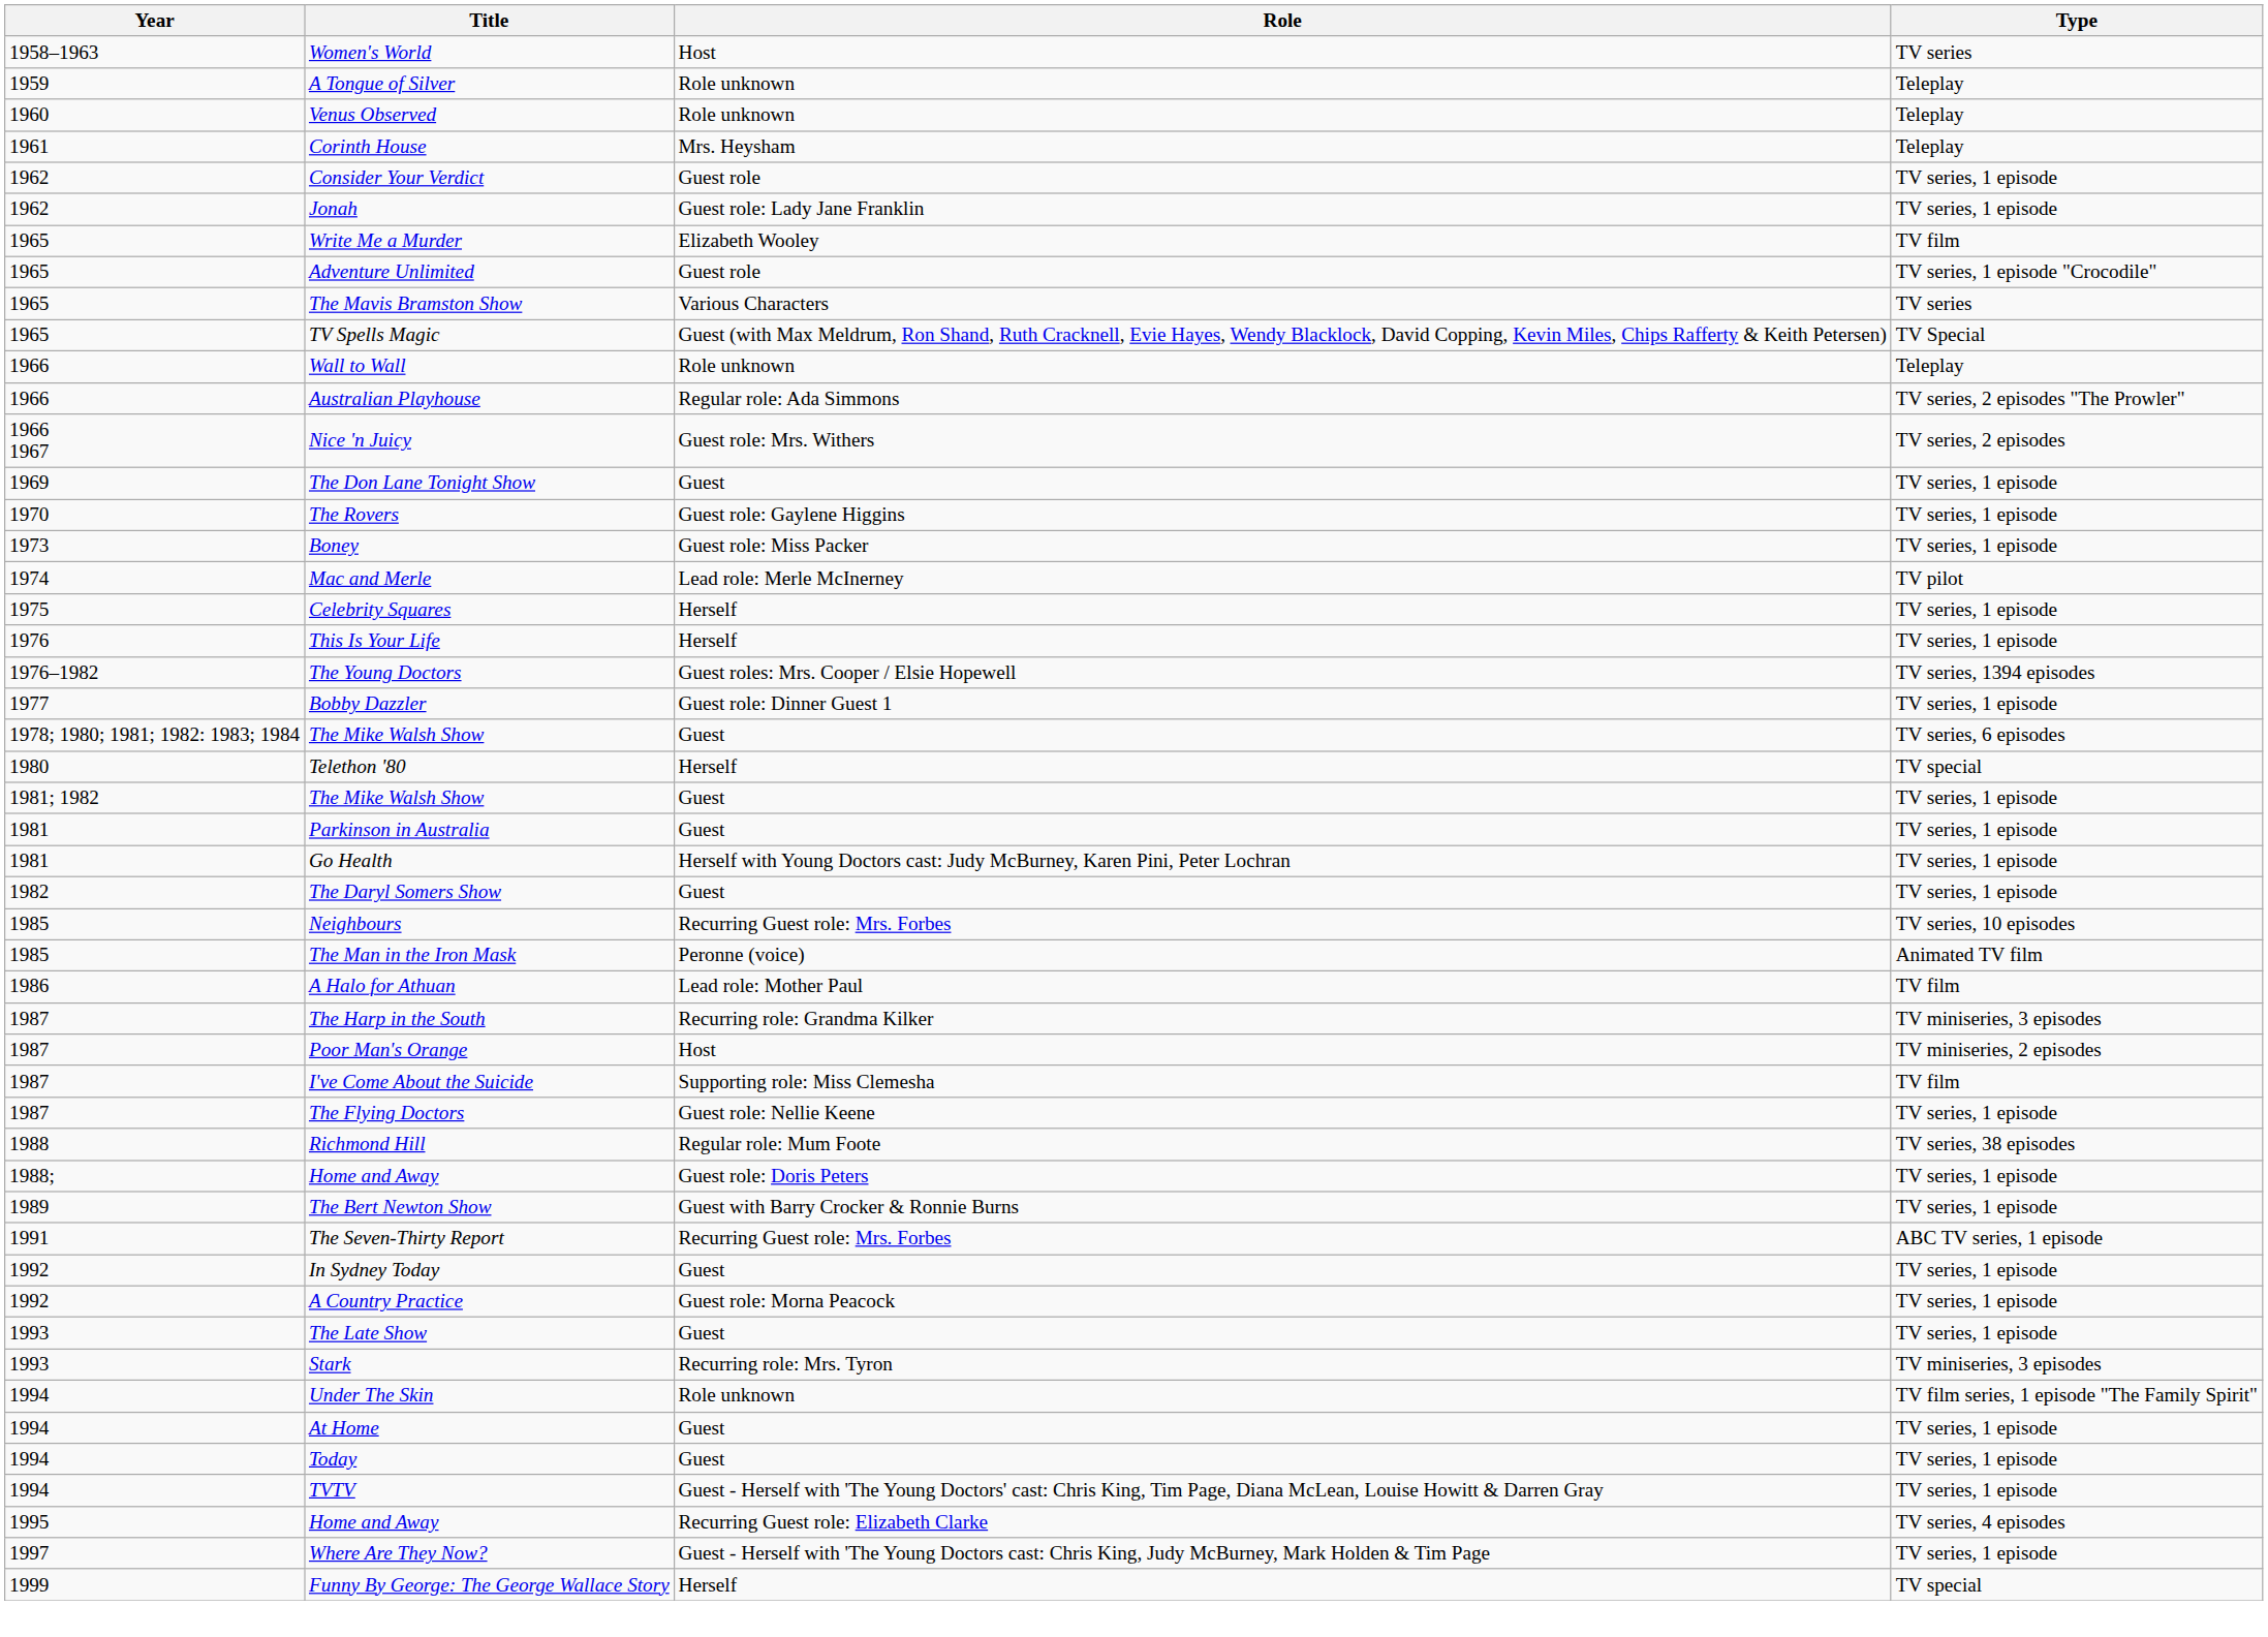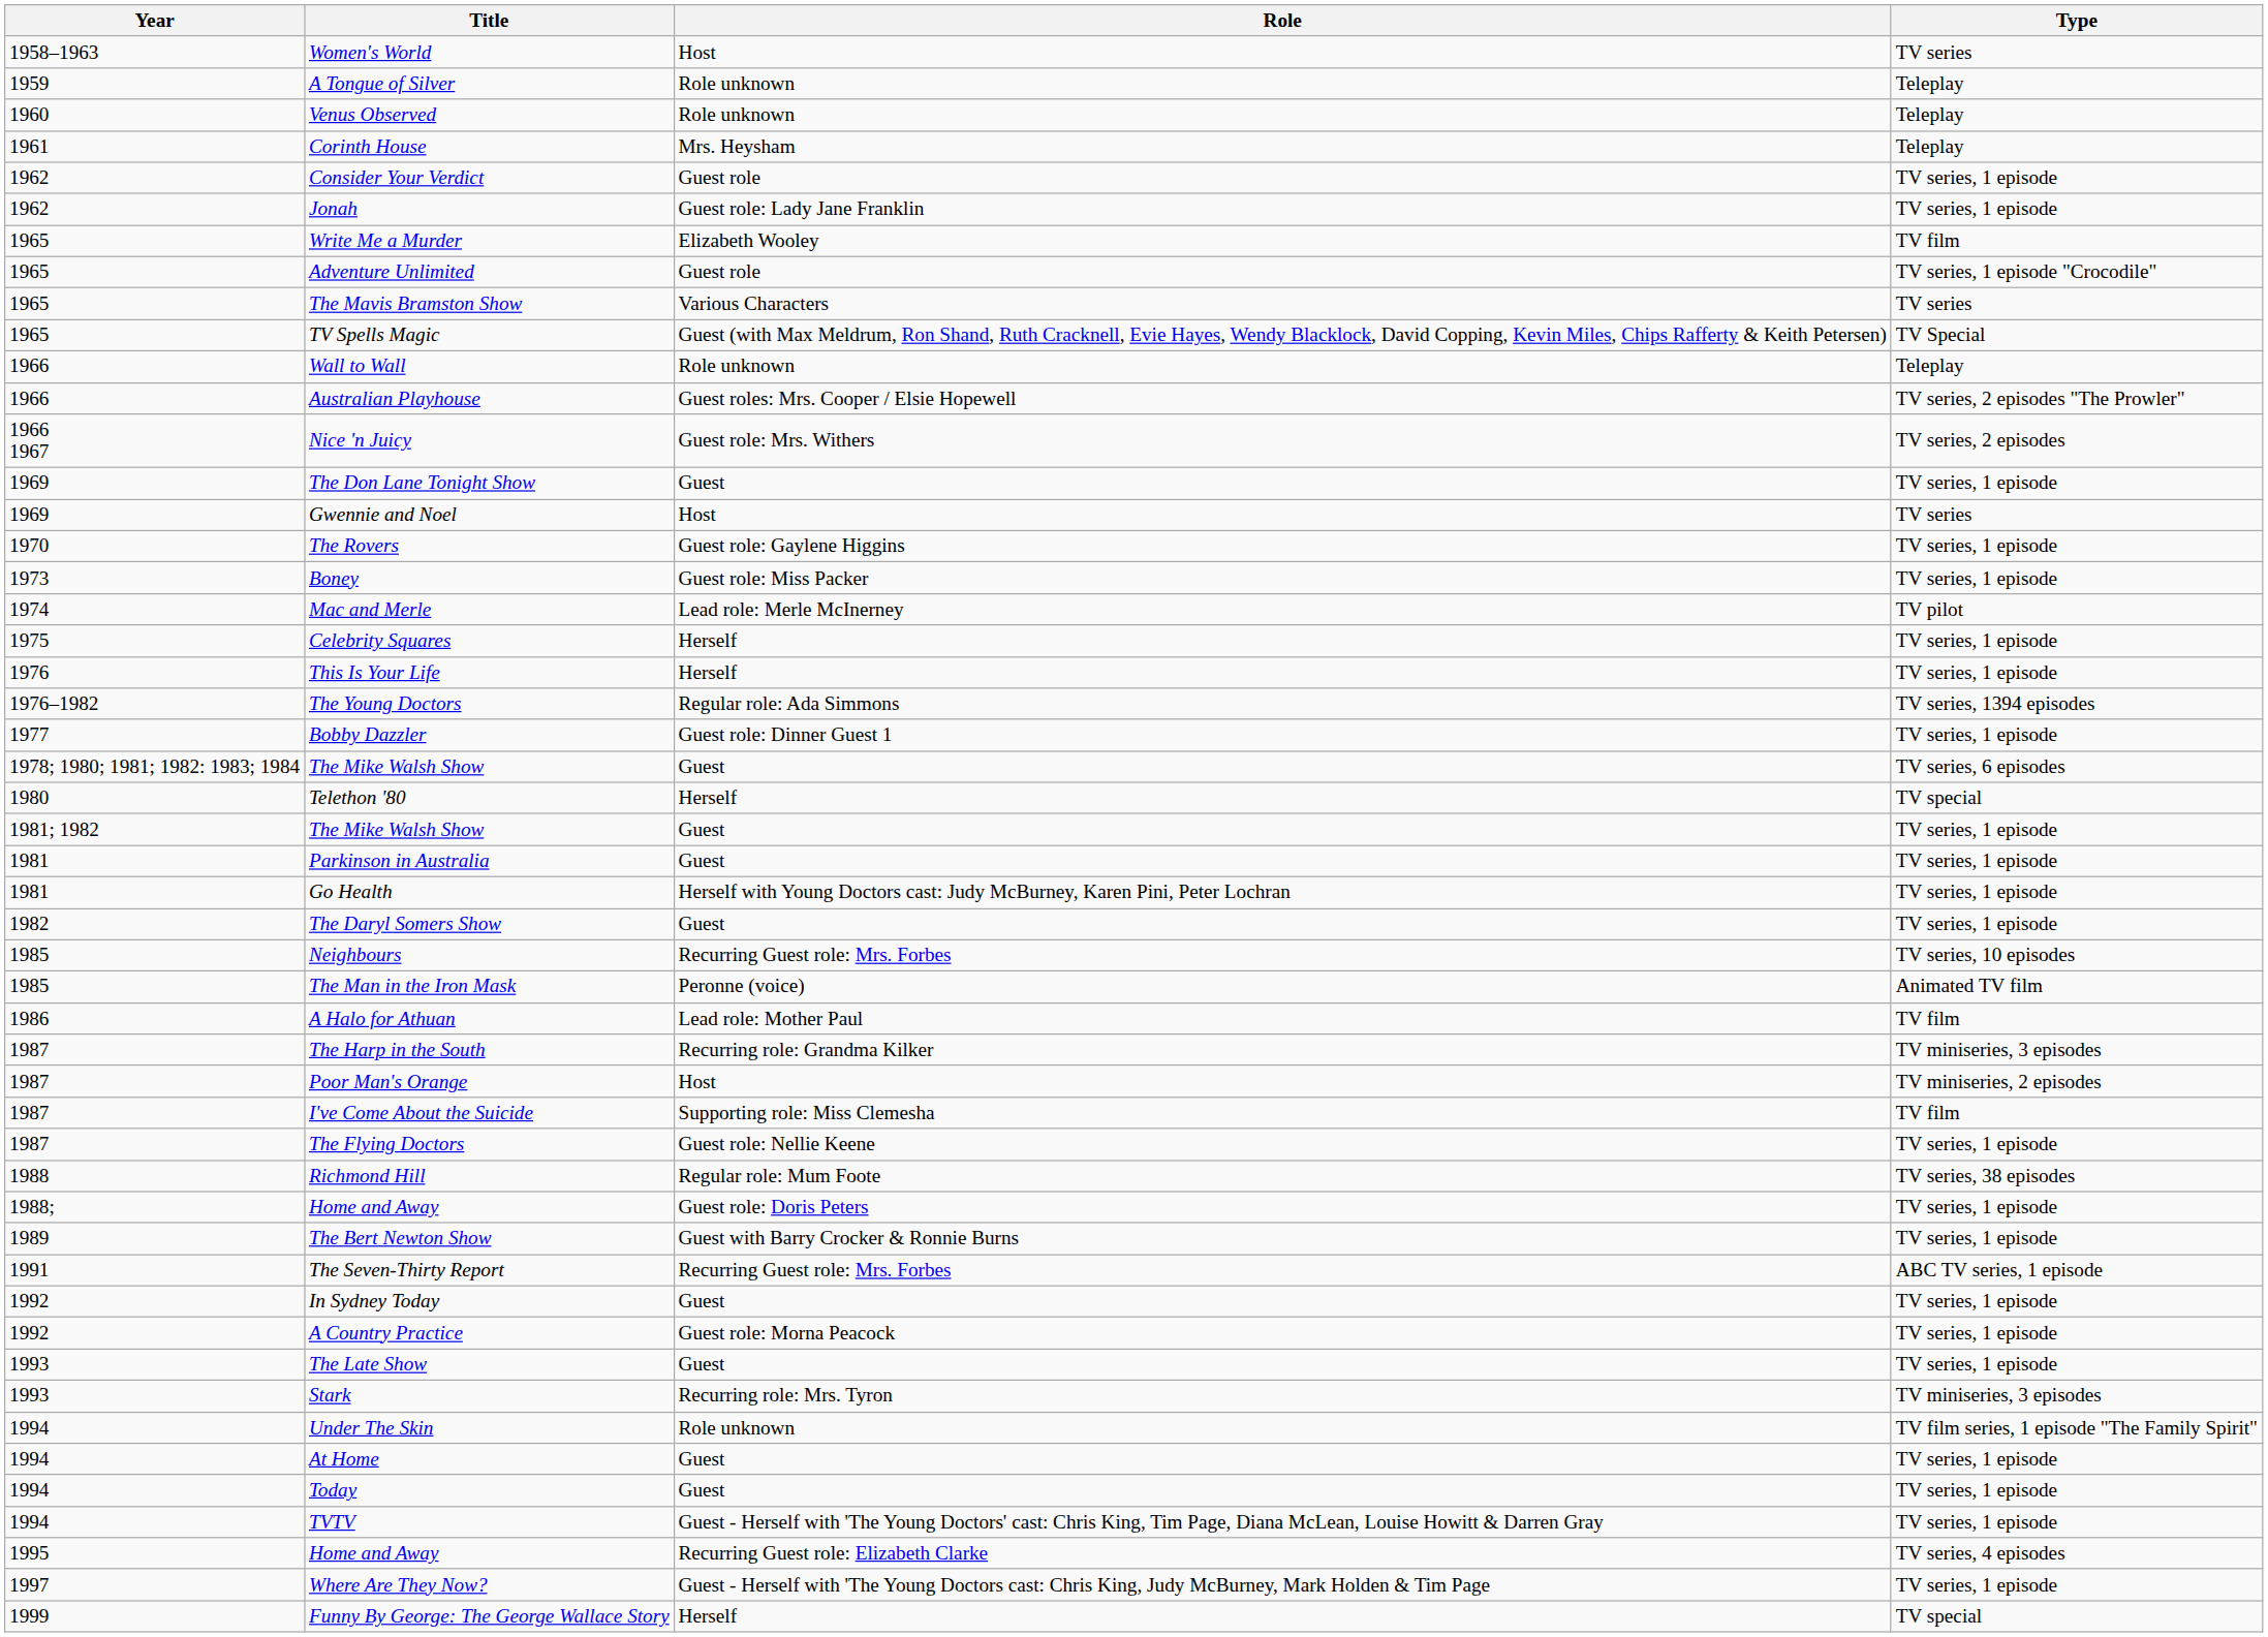Australian Playhouse | Role: Regular role: Ada Simmons -> Guest roles: Mrs. Cooper / Elsie Hopewell
+ row: 1969 | Gwennie and Noel | Host | TV series
The Young Doctors | Role: Guest roles: Mrs. Cooper / Elsie Hopewell -> Regular role: Ada Simmons
